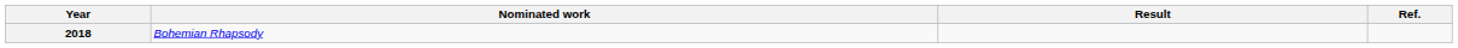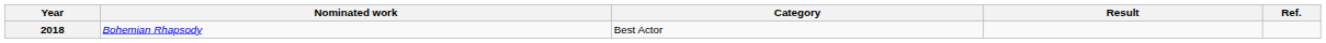+ column: Category | Best Actor
